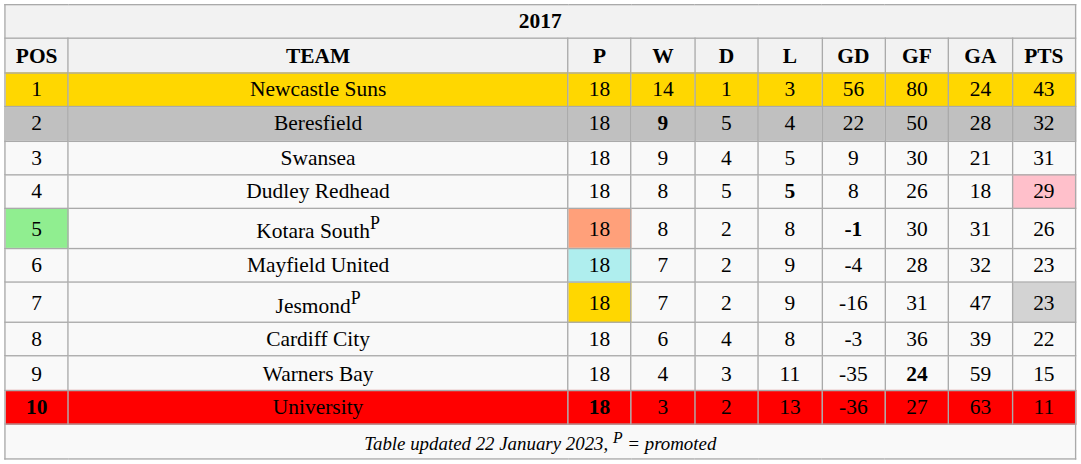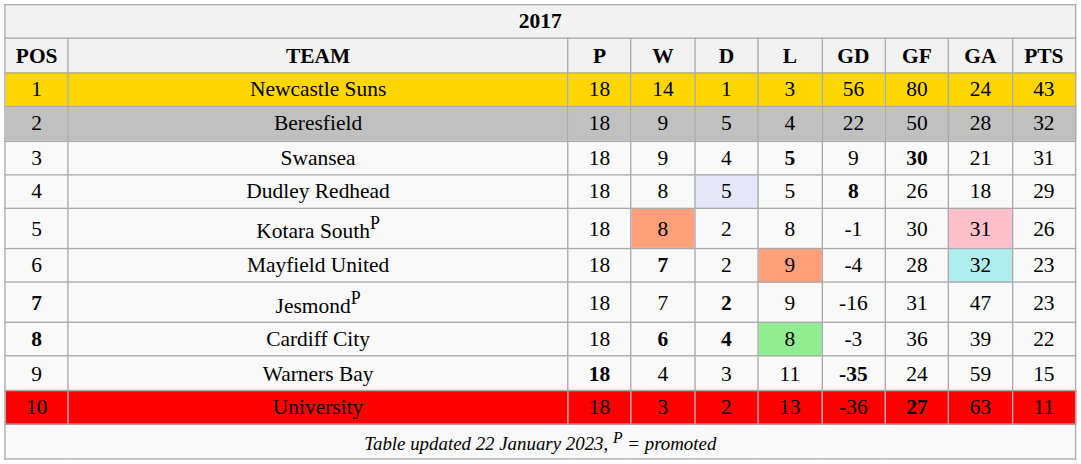Beresfield | W: bold -> normal
Swansea | L: normal -> bold
Swansea | GF: normal -> bold
Dudley Redhead | D: no background -> lavender background
Dudley Redhead | L: bold -> normal
Dudley Redhead | GD: normal -> bold
Dudley Redhead | PTS: pink background -> no background
Kotara SouthP | POS: lightgreen background -> no background
Kotara SouthP | P: lightsalmon background -> no background
Kotara SouthP | W: no background -> lightsalmon background
Kotara SouthP | GD: bold -> normal
Kotara SouthP | GA: no background -> pink background
Mayfield United | P: paleturquoise background -> no background
Mayfield United | W: normal -> bold
Mayfield United | L: no background -> lightsalmon background
Mayfield United | GA: no background -> paleturquoise background
JesmondP | POS: normal -> bold
JesmondP | P: gold background -> no background
JesmondP | D: normal -> bold
JesmondP | PTS: lightgrey background -> no background
Cardiff City | POS: normal -> bold
Cardiff City | W: normal -> bold
Cardiff City | D: normal -> bold
Cardiff City | L: no background -> lightgreen background
Warners Bay | P: normal -> bold
Warners Bay | GD: normal -> bold
Warners Bay | GF: bold -> normal
University | POS: bold -> normal
University | P: bold -> normal
University | GF: normal -> bold
